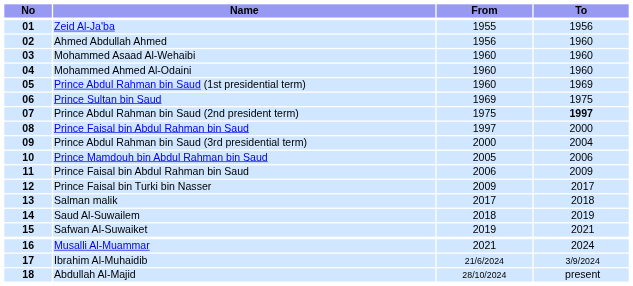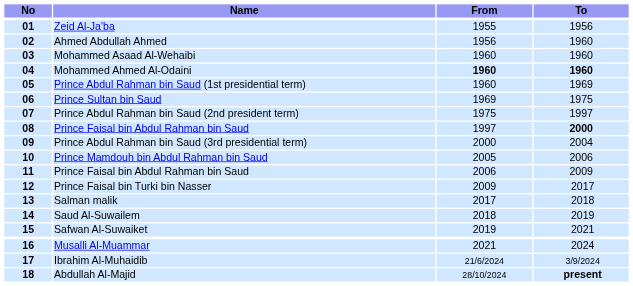Mohammed Ahmed Al-Odaini | From: normal -> bold
Mohammed Ahmed Al-Odaini | To: normal -> bold
Prince Abdul Rahman bin Saud (2nd president term) | To: bold -> normal
08 / Prince Faisal bin Abdul Rahman bin Saud | To: normal -> bold
Abdullah Al-Majid | To: normal -> bold
